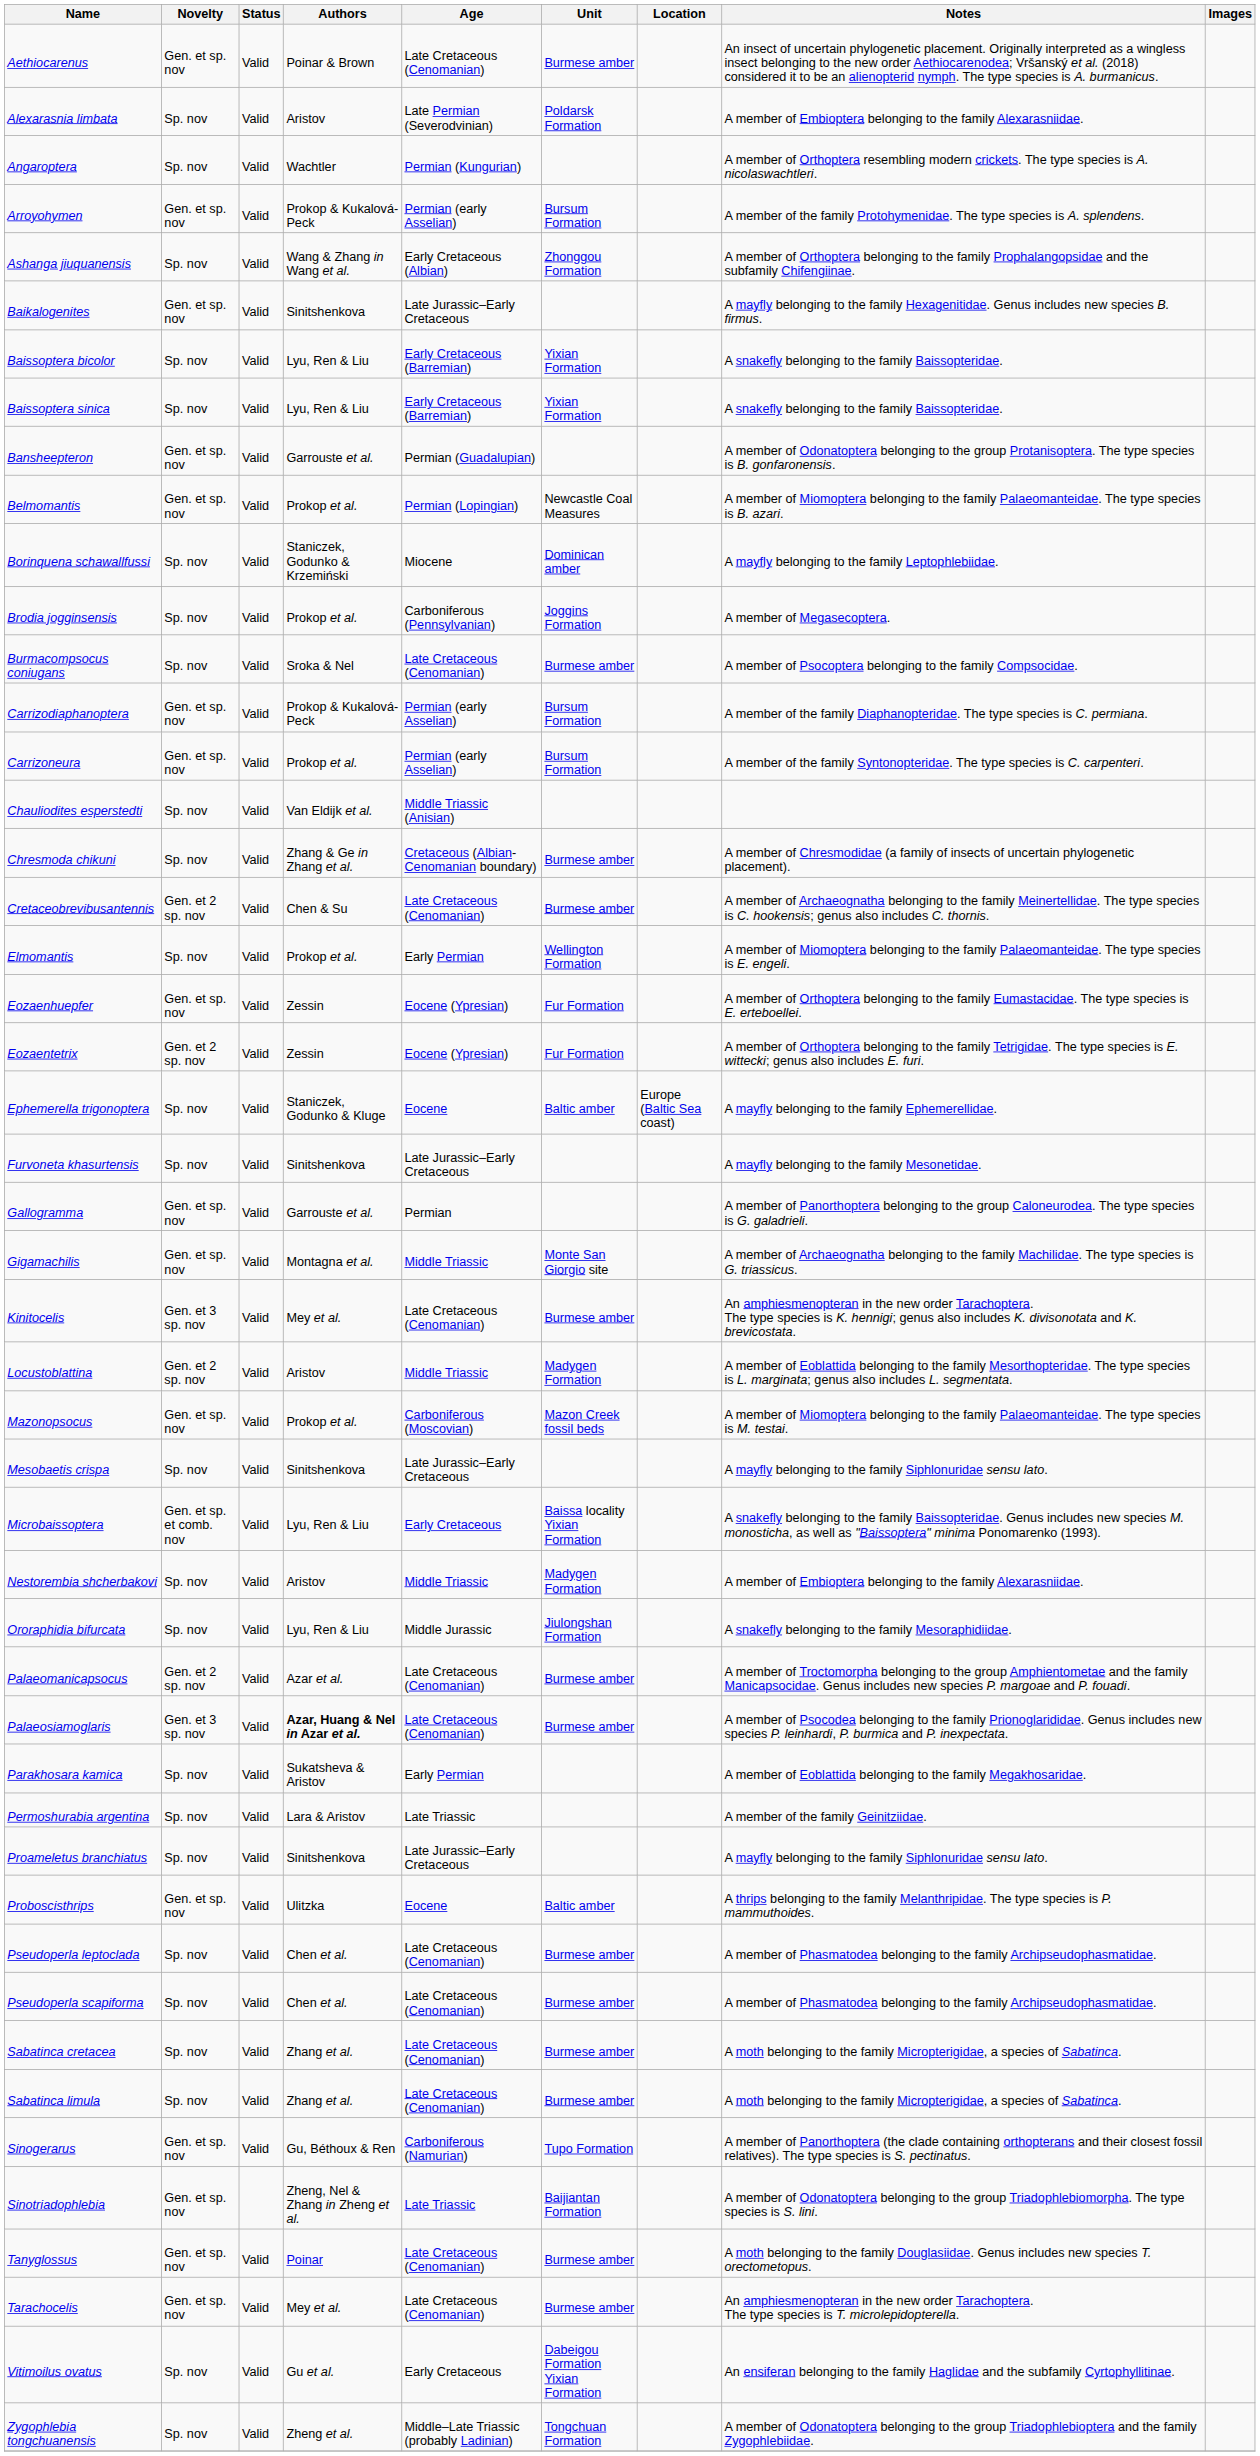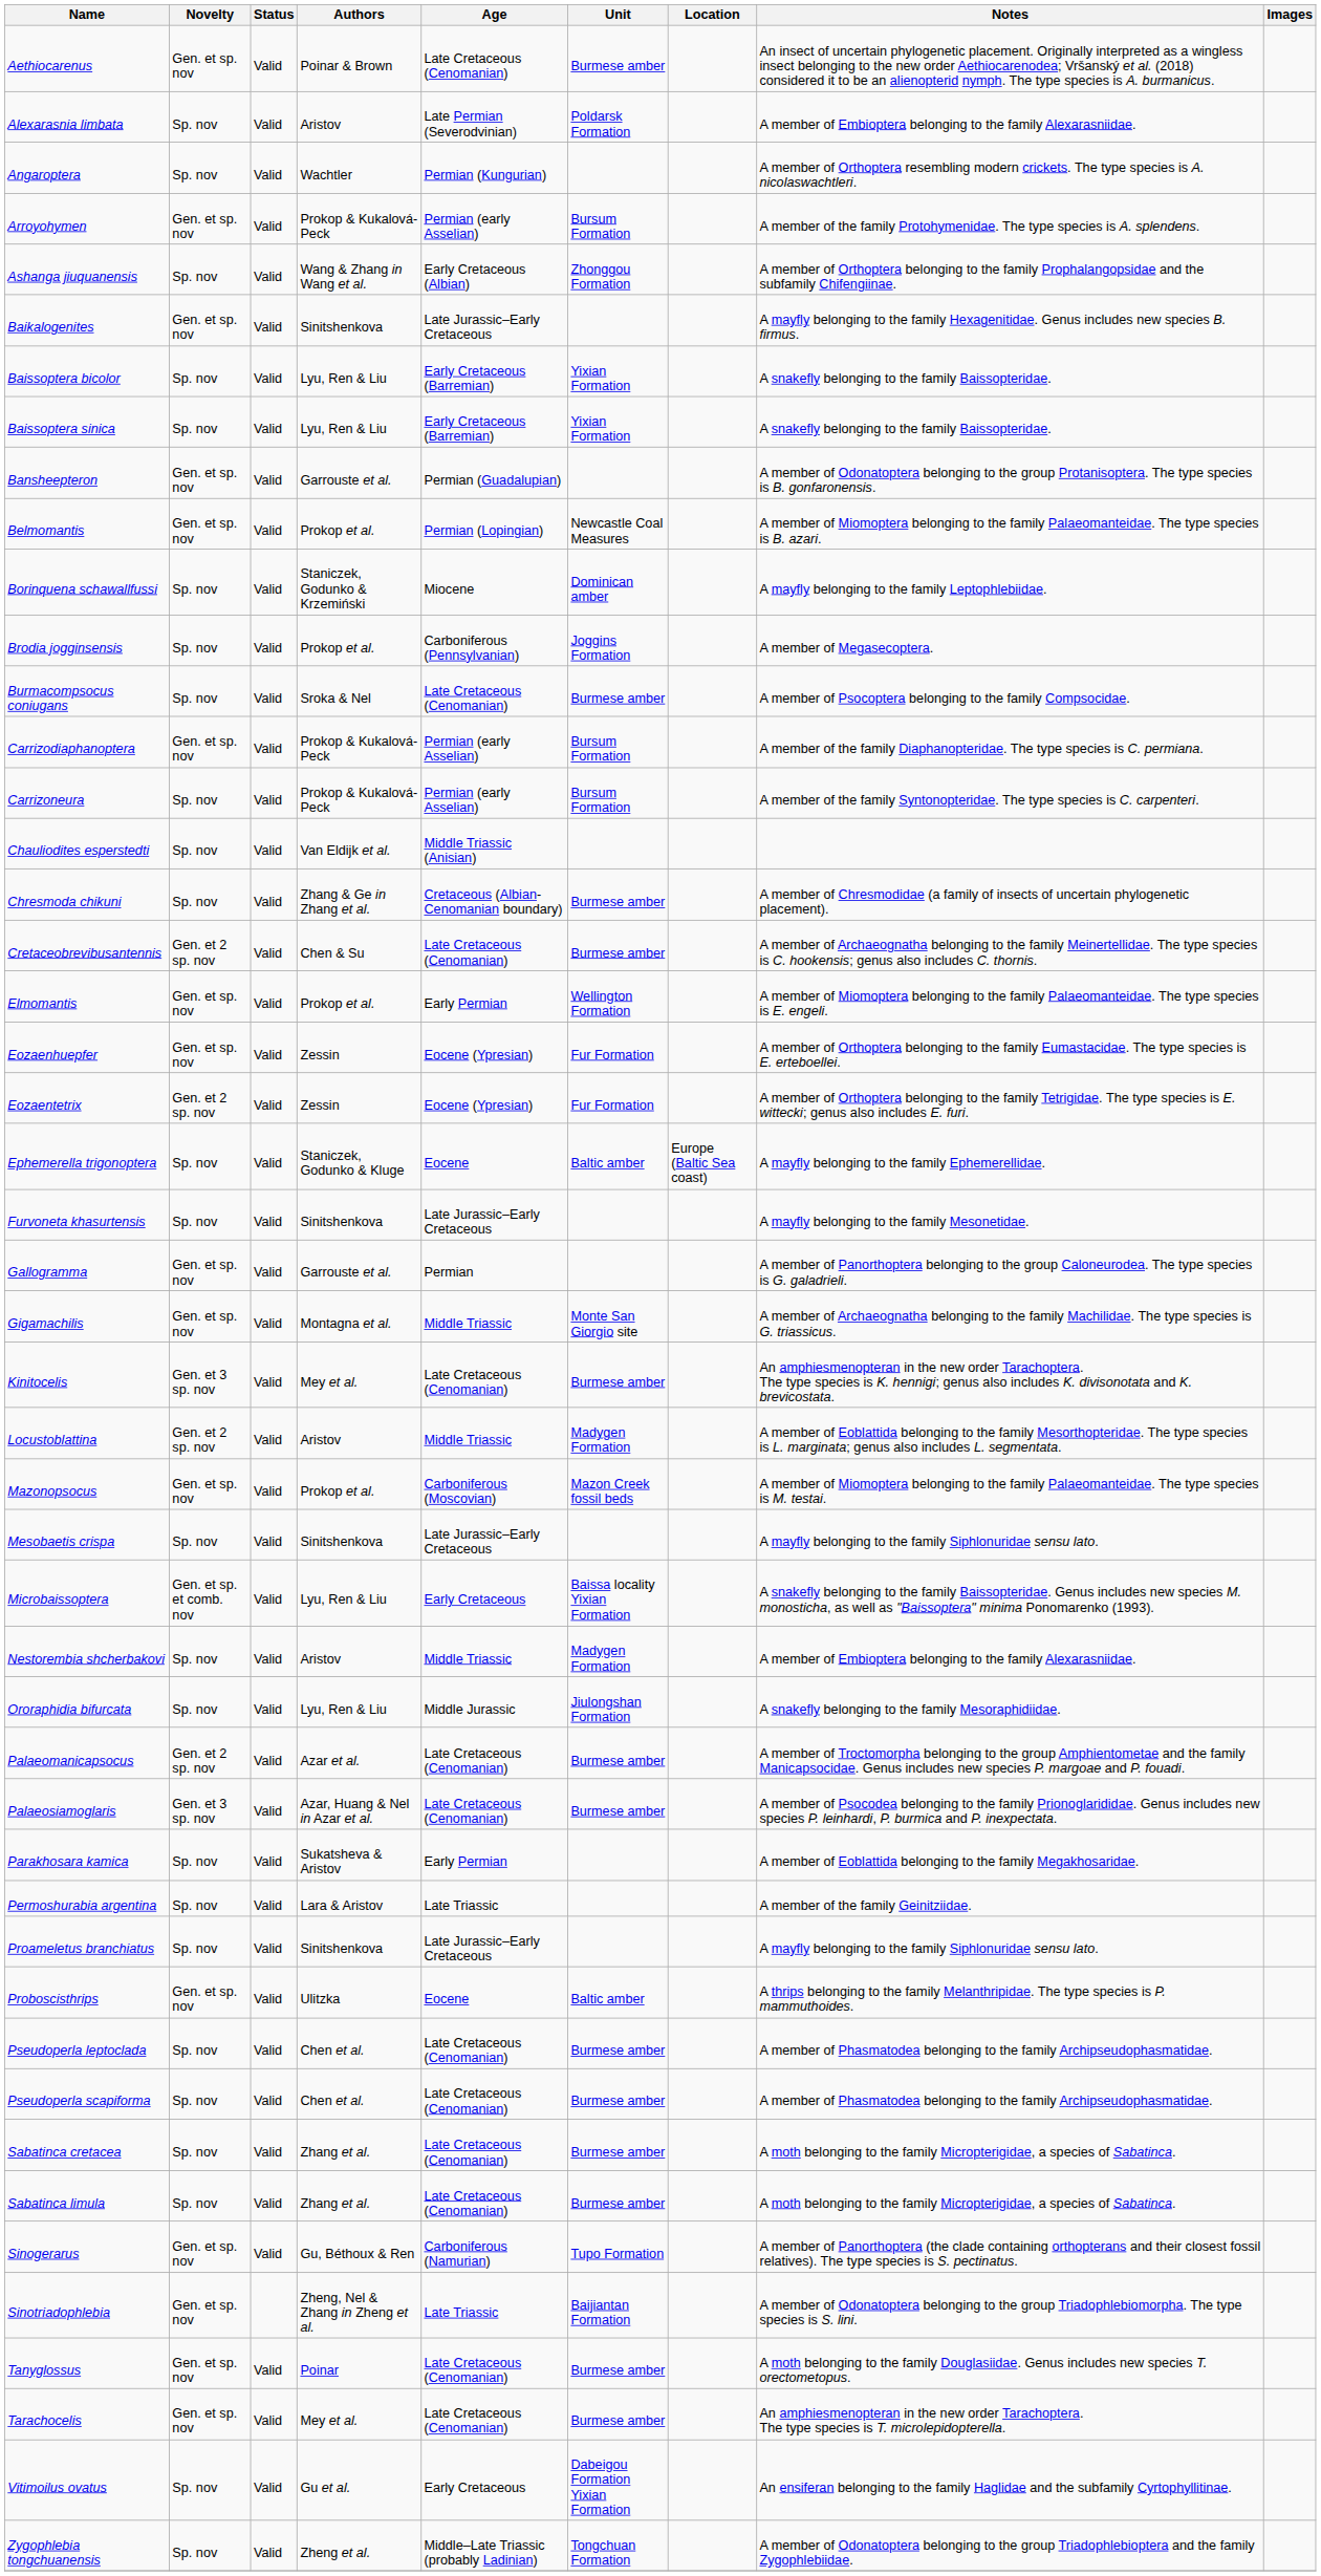Carrizoneura | Novelty: Gen. et sp. nov -> Sp. nov
Carrizoneura | Authors: Prokop et al. -> Prokop & Kukalová-Peck
Elmomantis | Novelty: Sp. nov -> Gen. et sp. nov
Palaeosiamoglaris | Authors: bold -> normal
